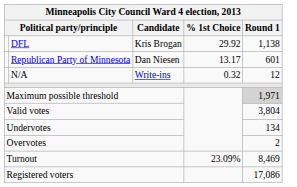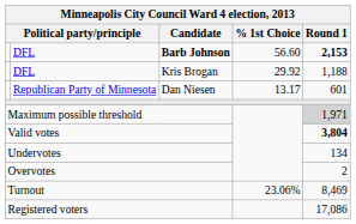+ row: DFL | Barb Johnson | 56.60 | 2,153
Kris Brogan | Round 1: 1,138 -> 1,188
- row: N/A | Write-ins | 0.32 | 12
Valid votes | Round 1: normal -> bold
Turnout | % 1st Choice: 23.09% -> 23.06%
